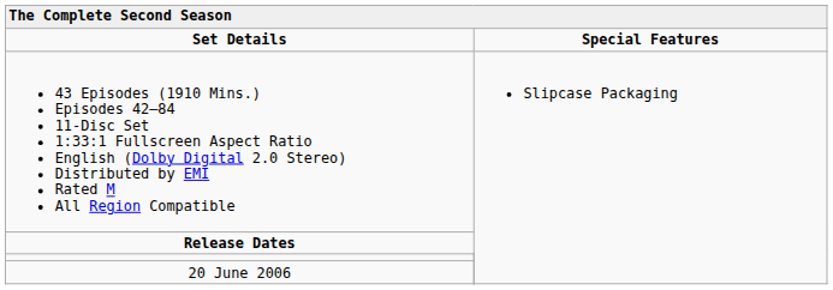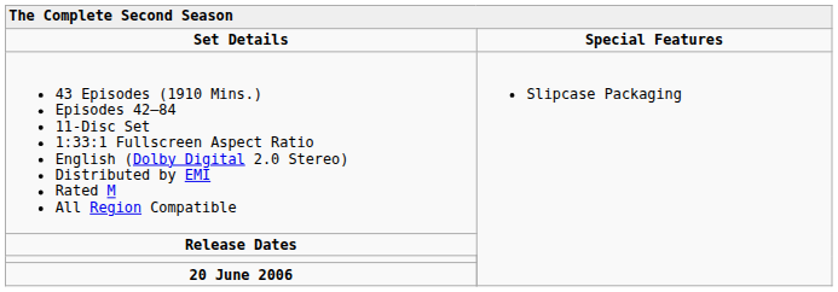20 June 2006 | column 1: normal -> bold
